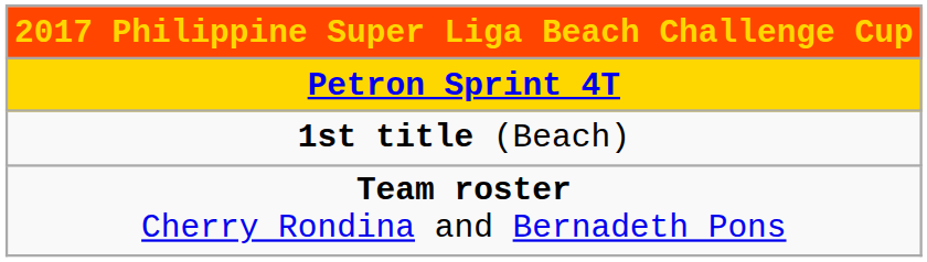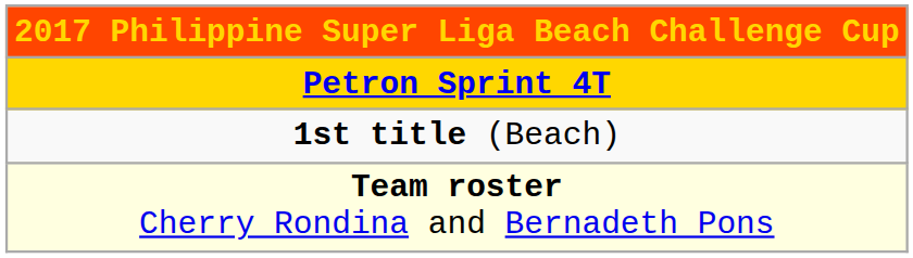row 4 | column 1: no background -> lightyellow background
